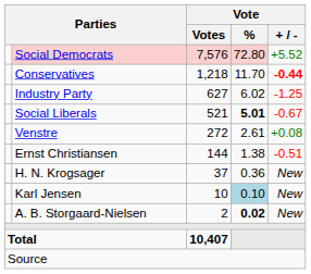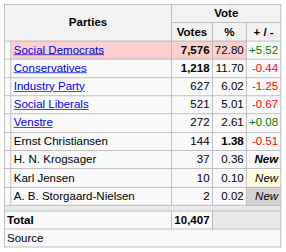Social Democrats | Vote / Votes: normal -> bold
Conservatives | Vote / Votes: normal -> bold
Conservatives | Vote / + / -: bold -> normal
Social Liberals | Vote / %: bold -> normal
Ernst Christiansen | Vote / %: normal -> bold
H. N. Krogsager | Vote / + / -: normal -> bold
Karl Jensen | Vote / %: lightblue background -> no background
Karl Jensen | Vote / + / -: no background -> lightyellow background
A. B. Storgaard-Nielsen | Vote / %: bold -> normal
A. B. Storgaard-Nielsen | Vote / + / -: no background -> lightgrey background
